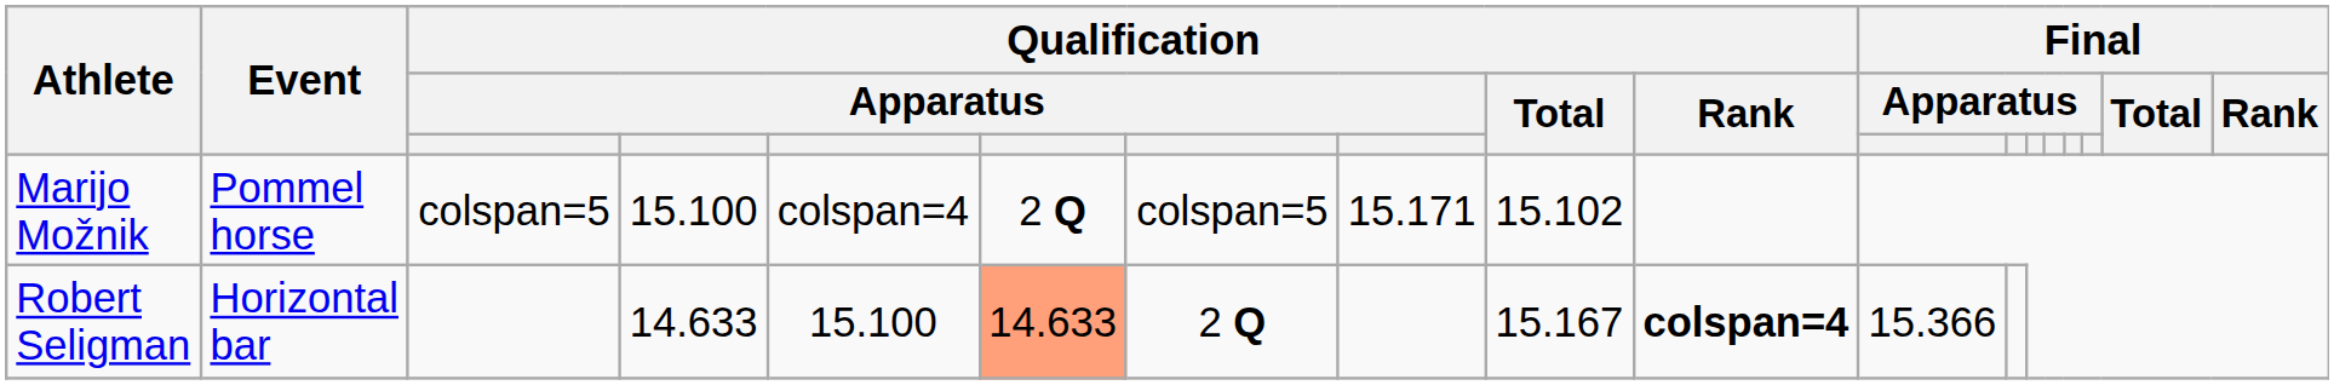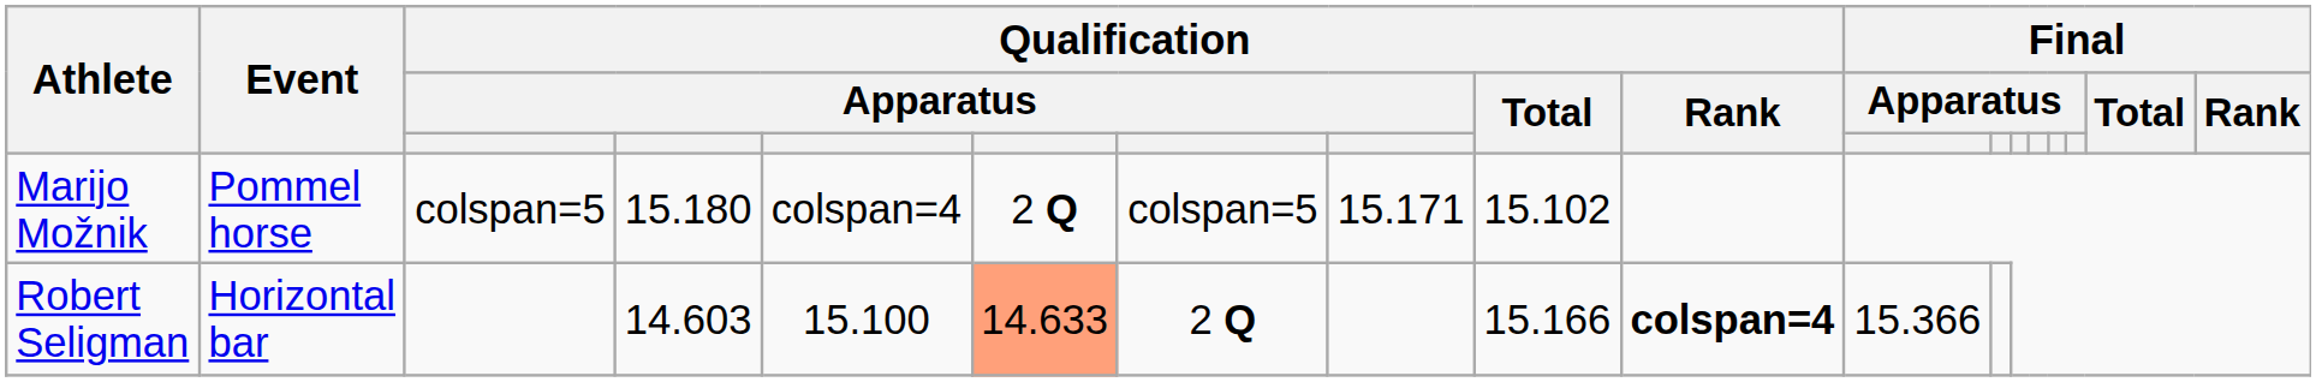Marijo Možnik | column 4: 15.100 -> 15.180
Robert Seligman | column 4: 14.633 -> 14.603
Robert Seligman | Qualification / Total: 15.167 -> 15.166
